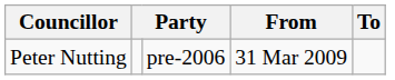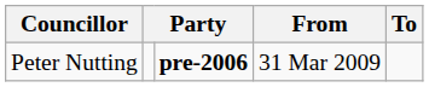Peter Nutting | column 3: normal -> bold
